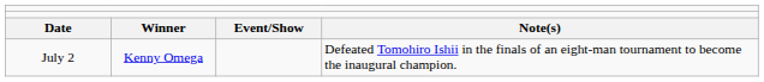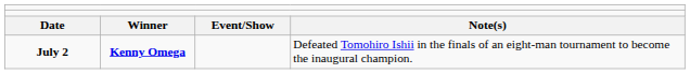July 2 | column 1: normal -> bold
July 2 | column 2: normal -> bold
